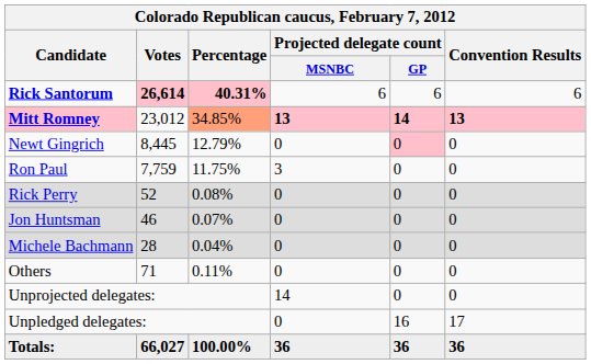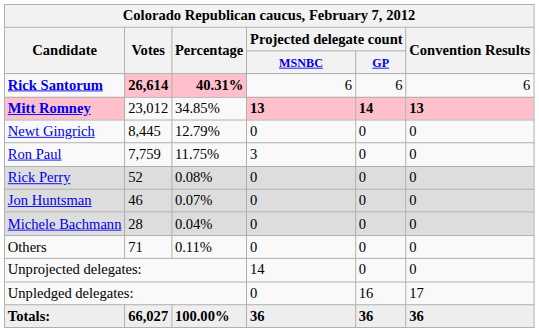Mitt Romney | Percentage: lightsalmon background -> no background
Newt Gingrich | Projected delegate count / GP: pink background -> no background
